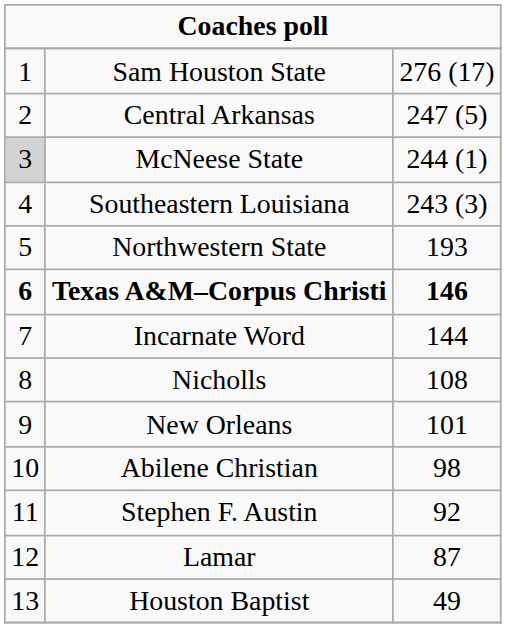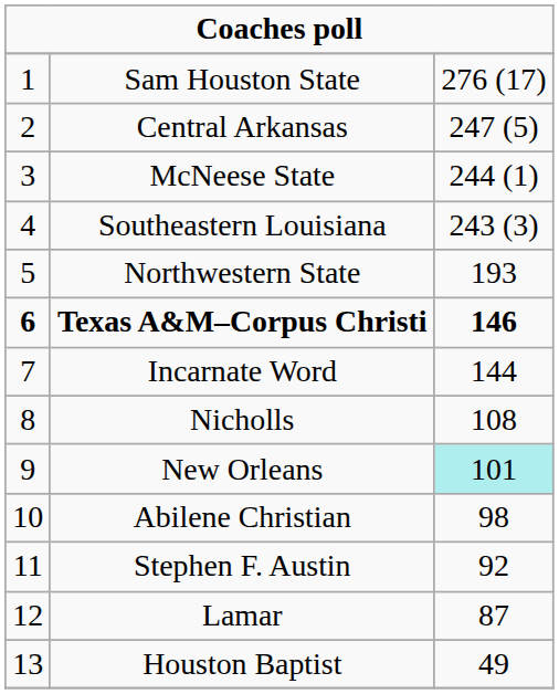McNeese State | column 1: lightgrey background -> no background
New Orleans | column 3: no background -> paleturquoise background
